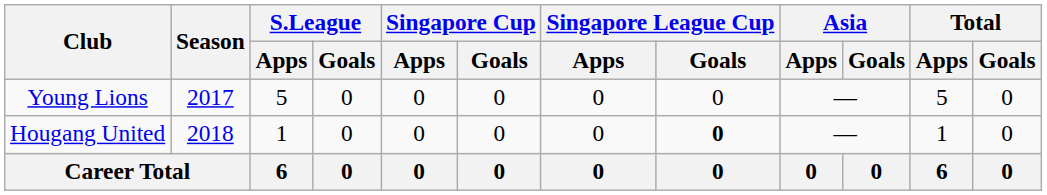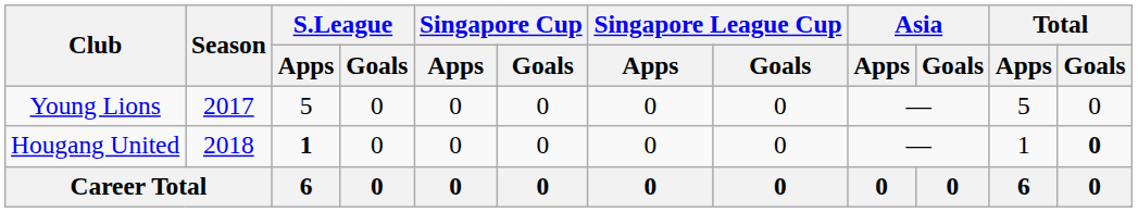Hougang United | S.League / Apps: normal -> bold
Hougang United | Singapore League Cup / Goals: bold -> normal
Hougang United | Total / Goals: normal -> bold
